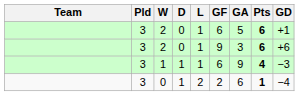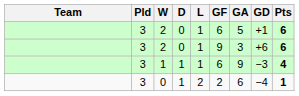columns swapped: GD <-> Pts
